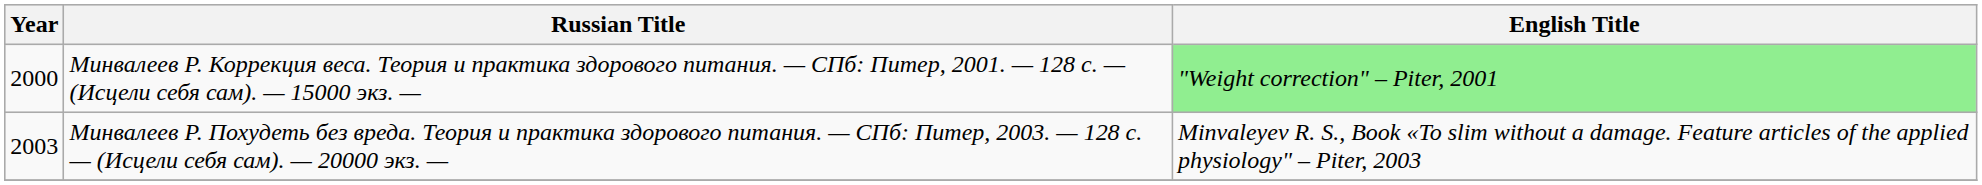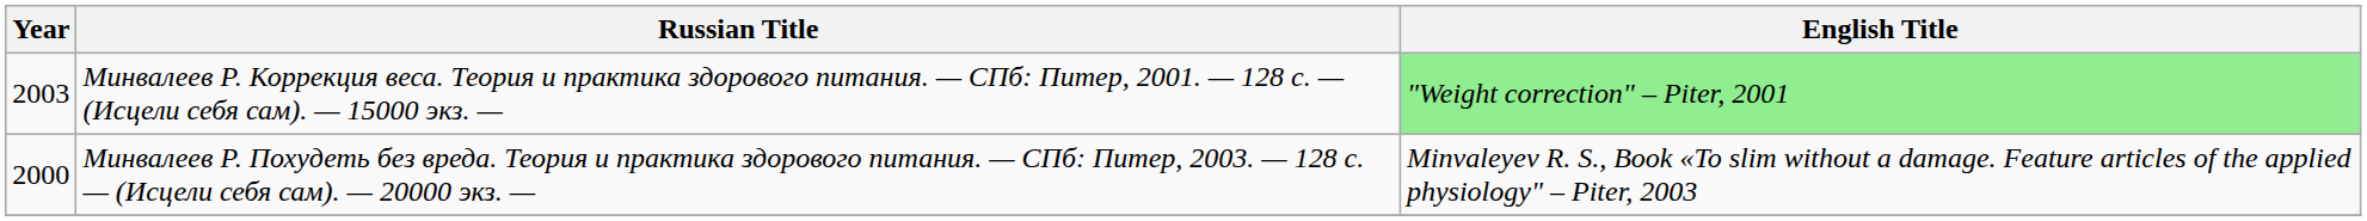row 2 | Year: 2000 -> 2003
row 3 | Year: 2003 -> 2000
